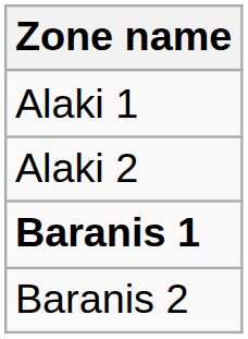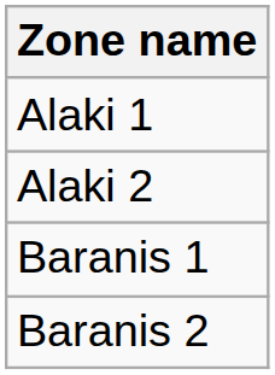row 4 | column 1: bold -> normal
